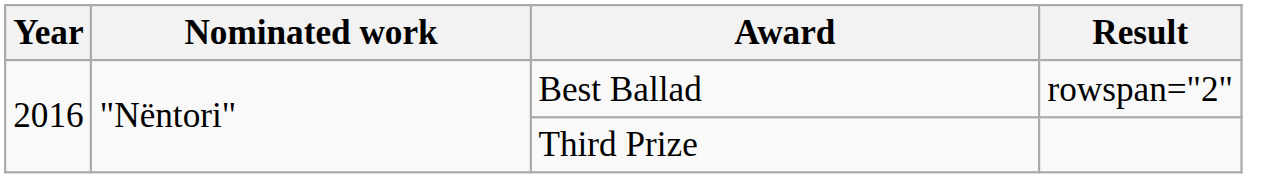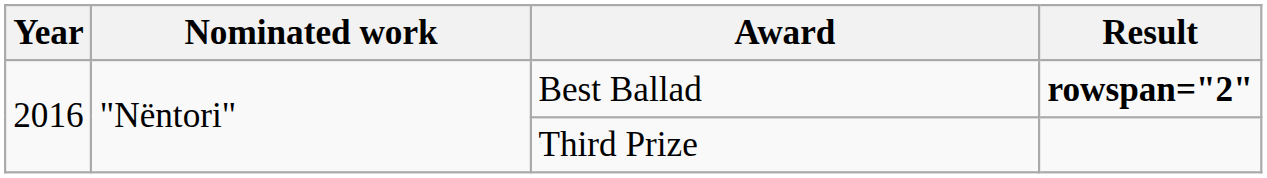Best Ballad | Result: normal -> bold
